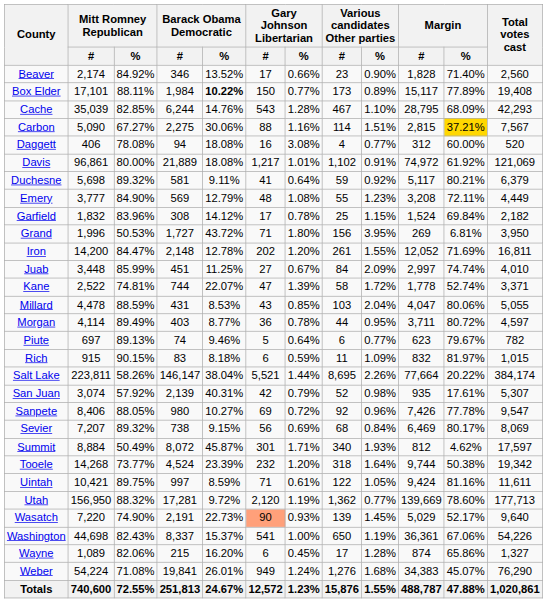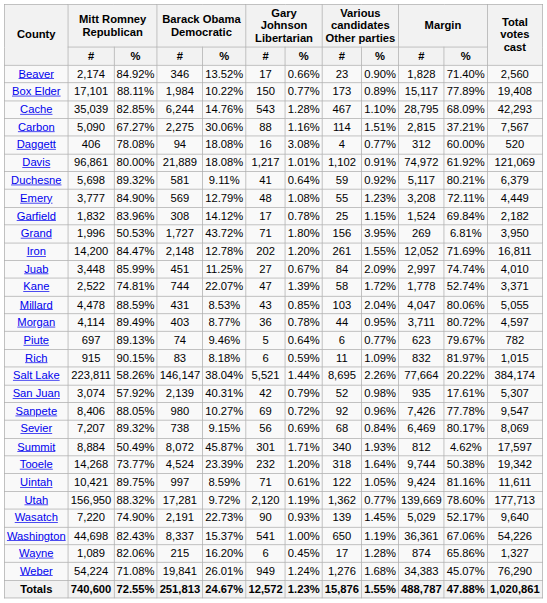Box Elder | Barack Obama Democratic / %: bold -> normal
Carbon | Margin / %: gold background -> no background
Wasatch | Gary Johnson Libertarian / #: lightsalmon background -> no background
